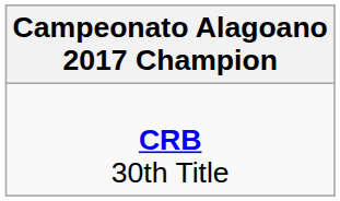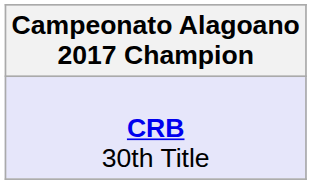row 2 | column 1: no background -> lavender background
